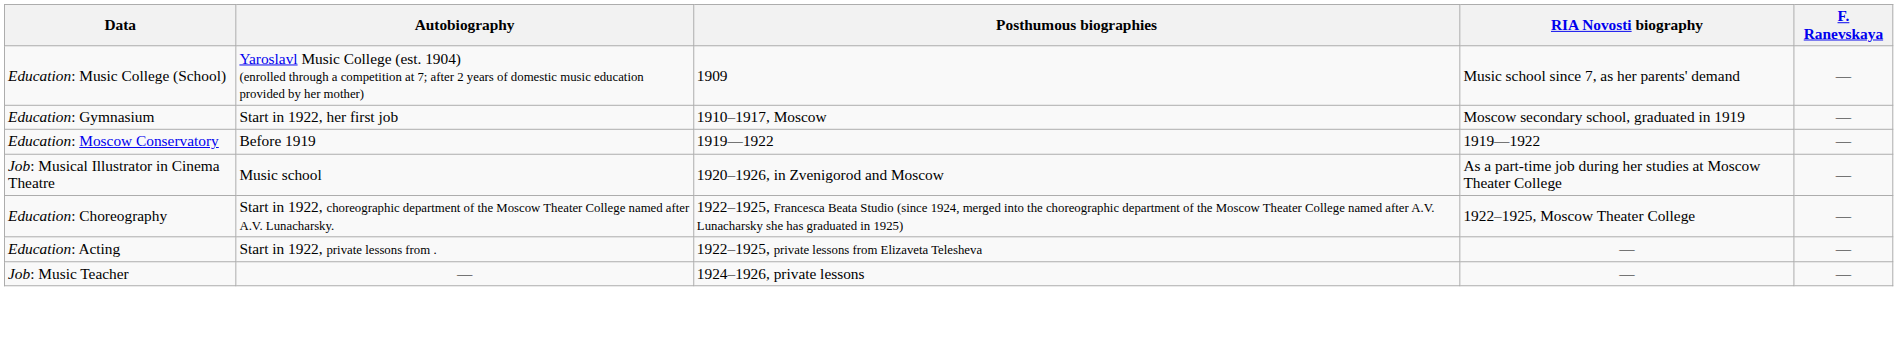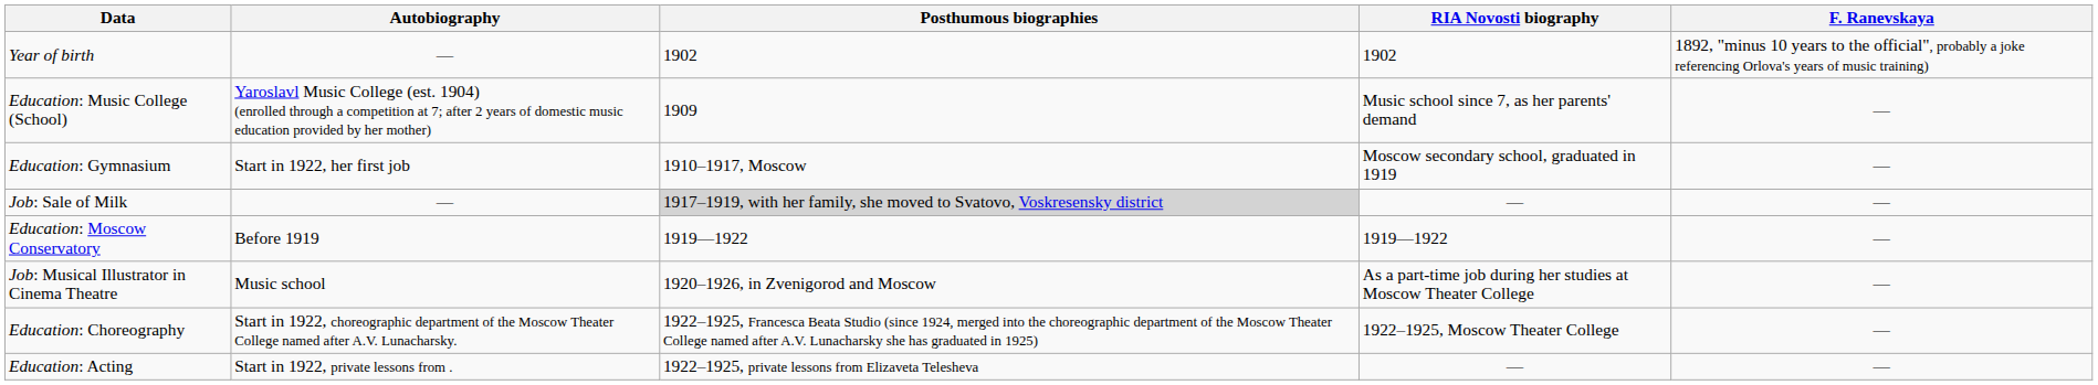+ row: Year of birth | — | 1902 | 1902 | 1892, "minus 10 years to the official", probably a joke referencing Orlova's years of music training)
+ row: Job: Sale of Milk | — | 1917–1919, with her family, she moved to Svatovo, Voskresensky district | — | —
- row: Job: Music Teacher | — | 1924–1926, private lessons | — | —
